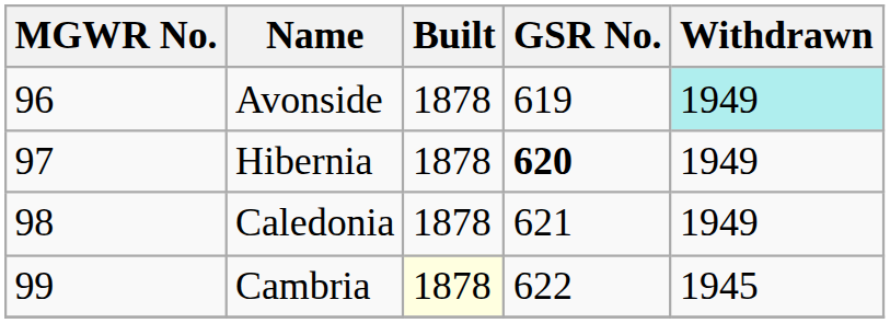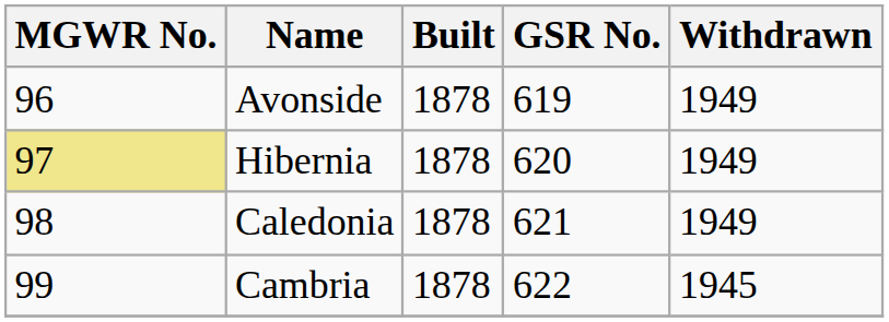Avonside | Withdrawn: paleturquoise background -> no background
Hibernia | MGWR No.: no background -> khaki background
Hibernia | GSR No.: bold -> normal
Cambria | Built: lightyellow background -> no background
